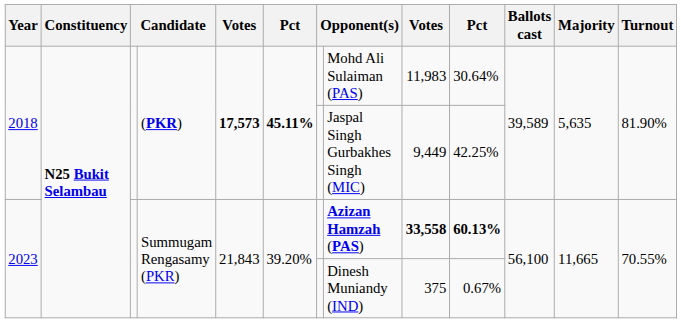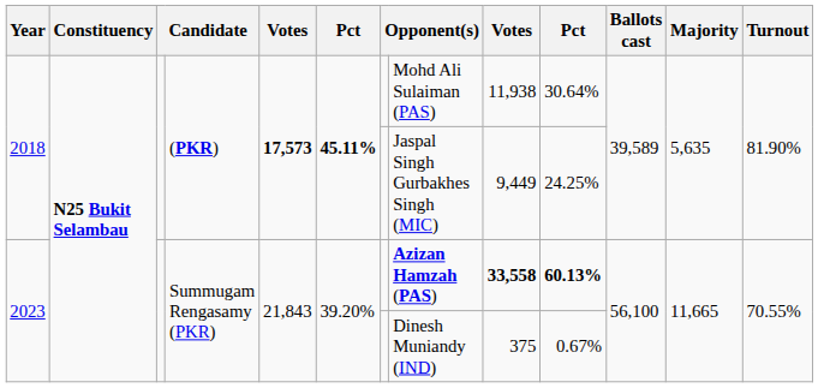row 2 | column 9: 11,983 -> 11,938
row 3 | column 10: 42.25% -> 24.25%
